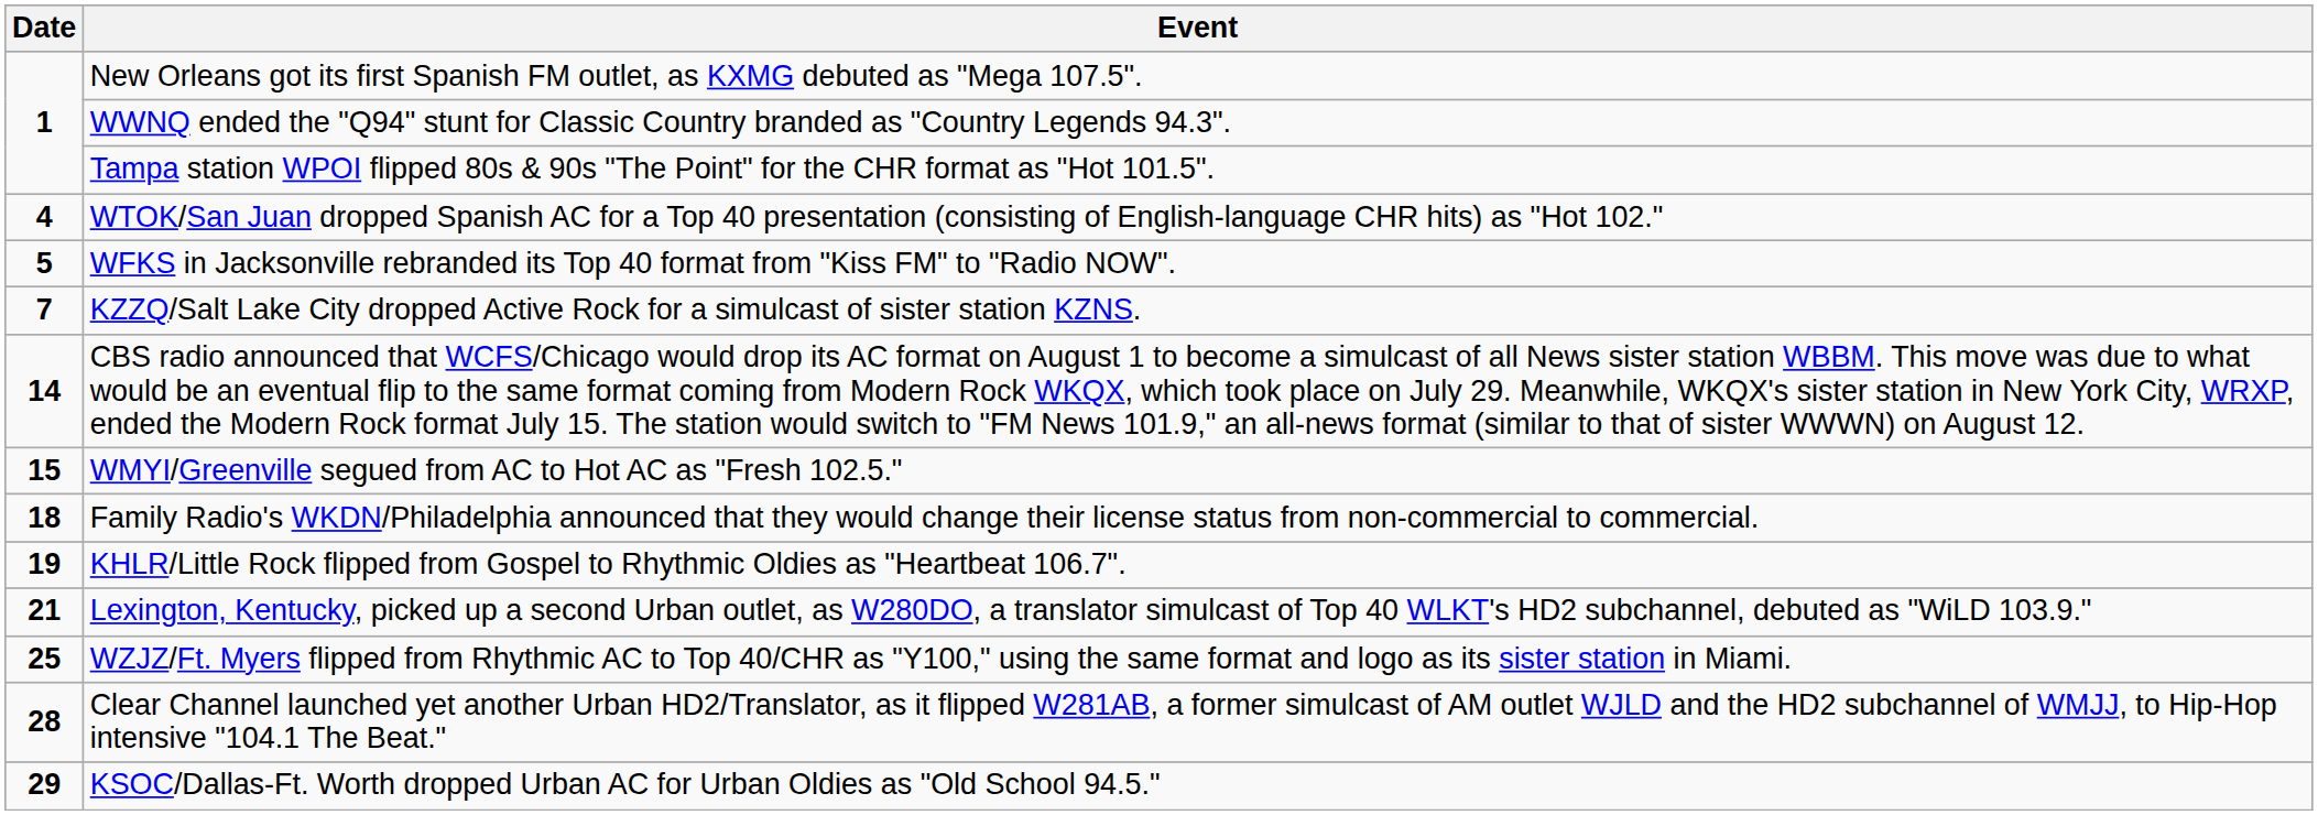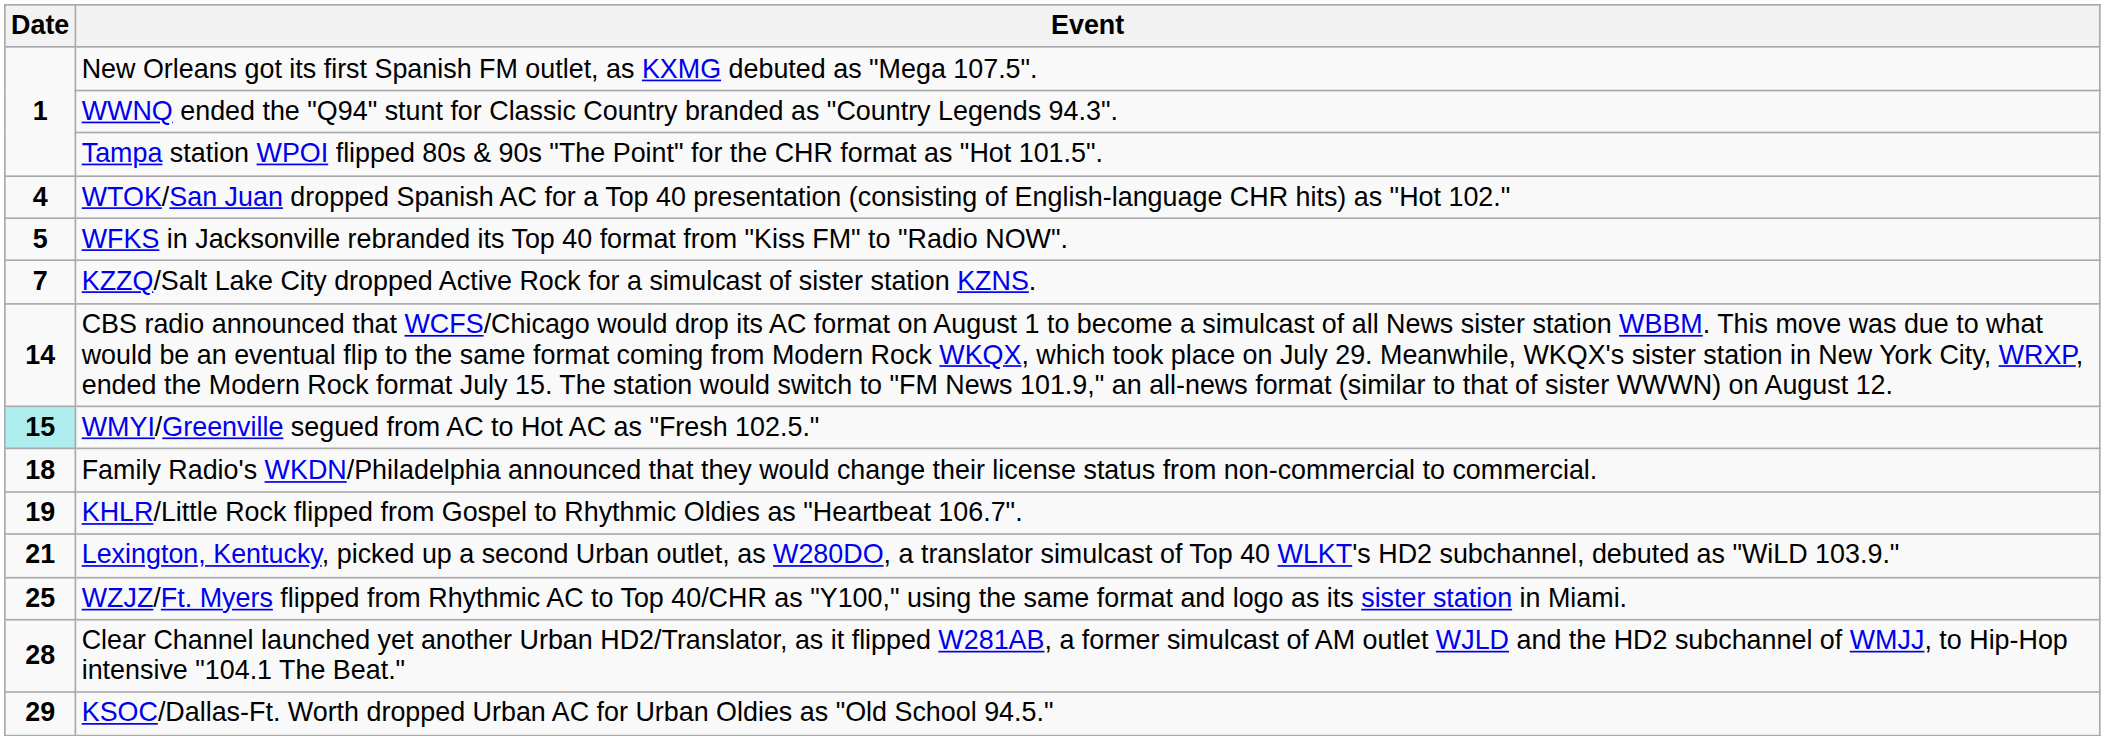WMYI/Greenville segued from AC to Hot AC as "Fresh 102.5." | Date: no background -> paleturquoise background
